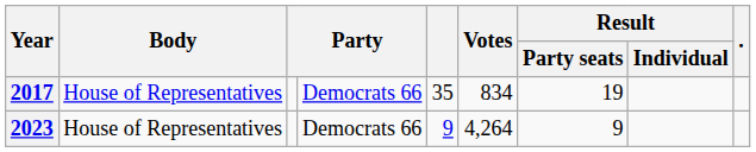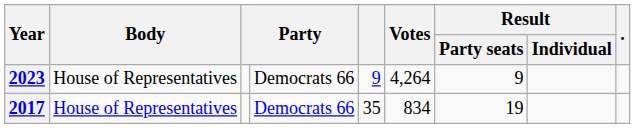rows swapped: 2017 <-> 2023
